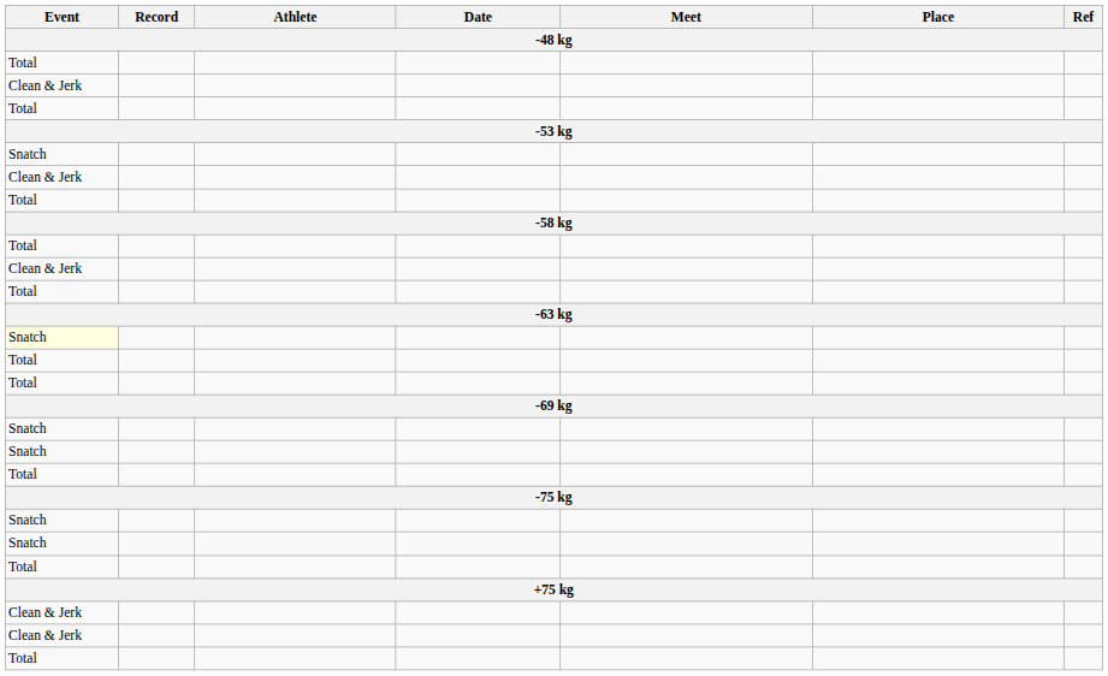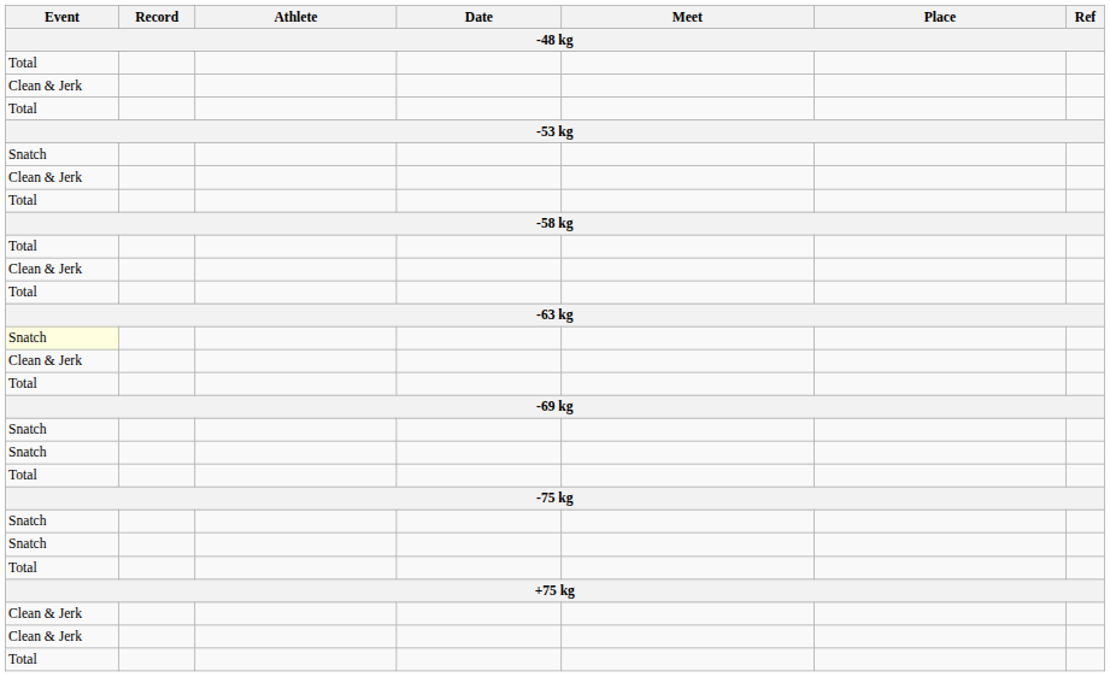row 16 | Event: Total -> Clean & Jerk
